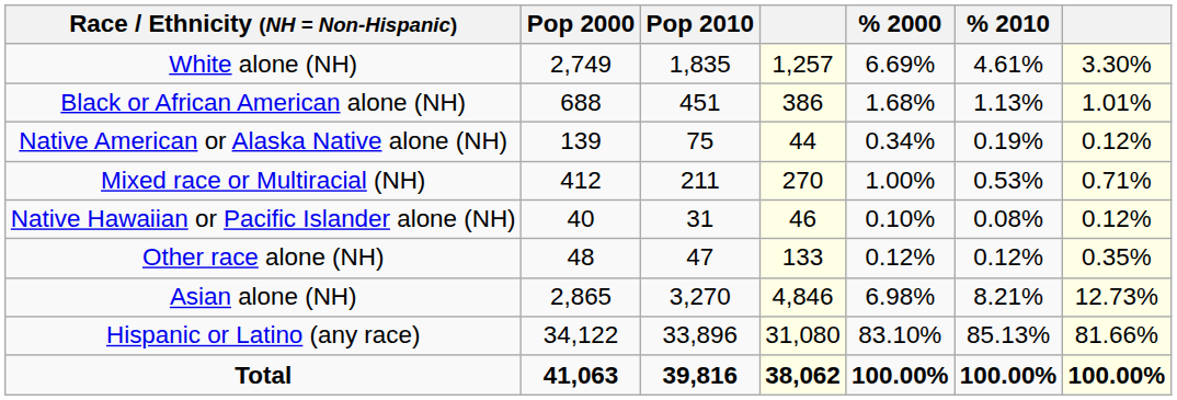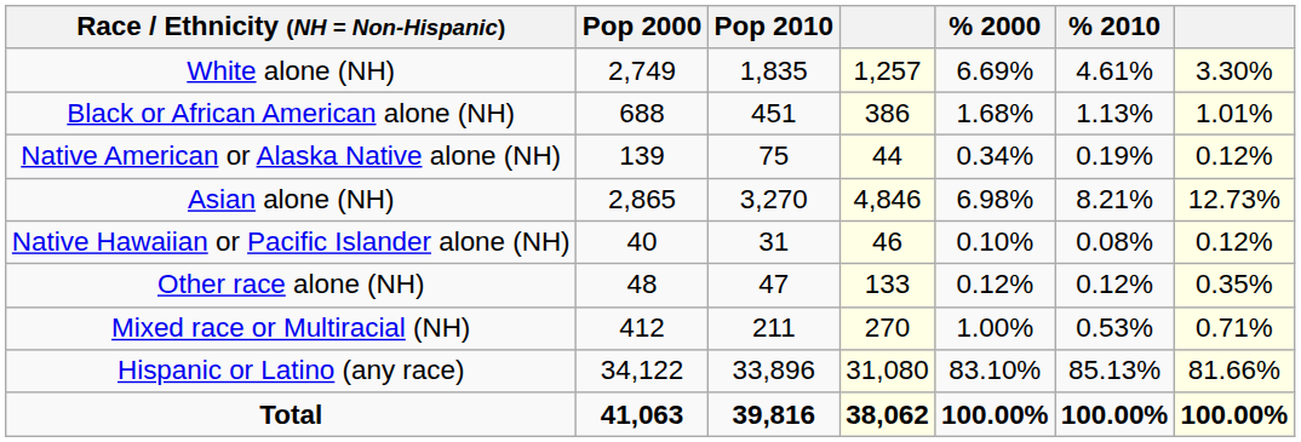rows swapped: Asian alone (NH) <-> Mixed race or Multiracial (NH)
